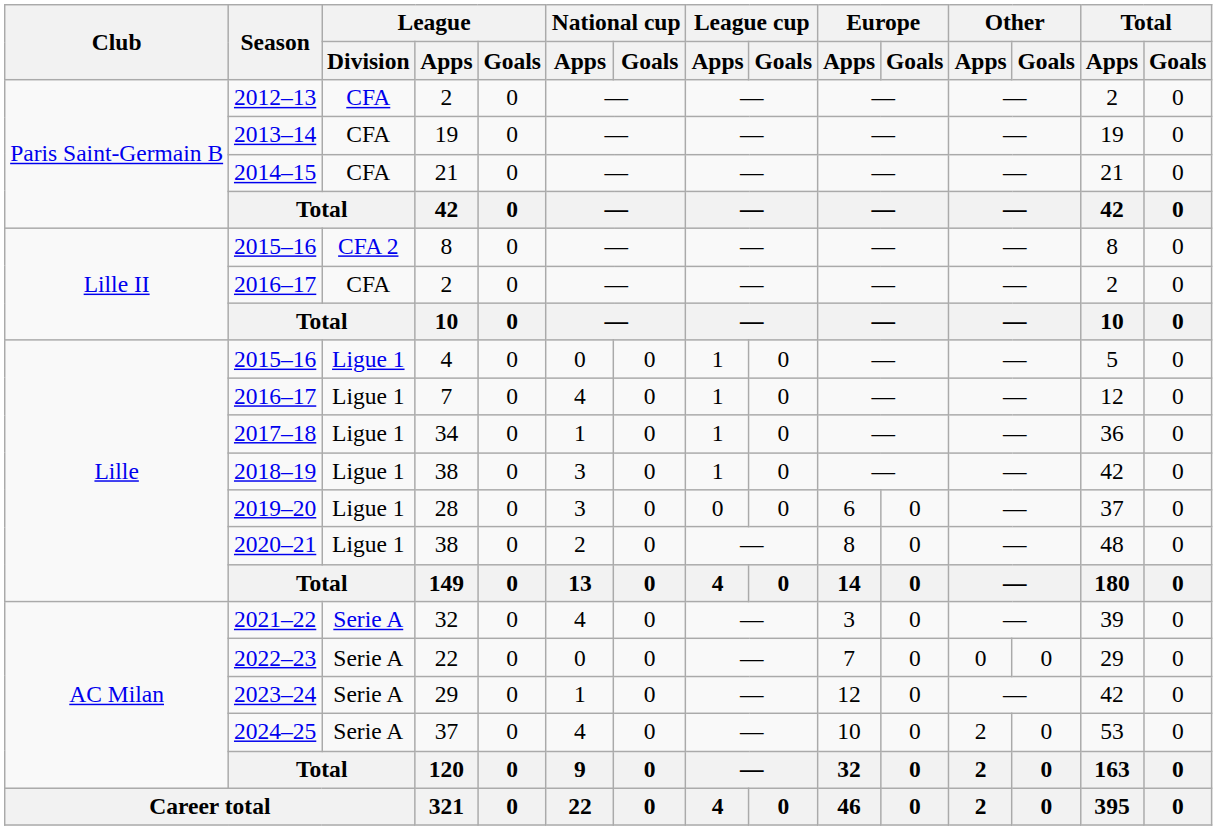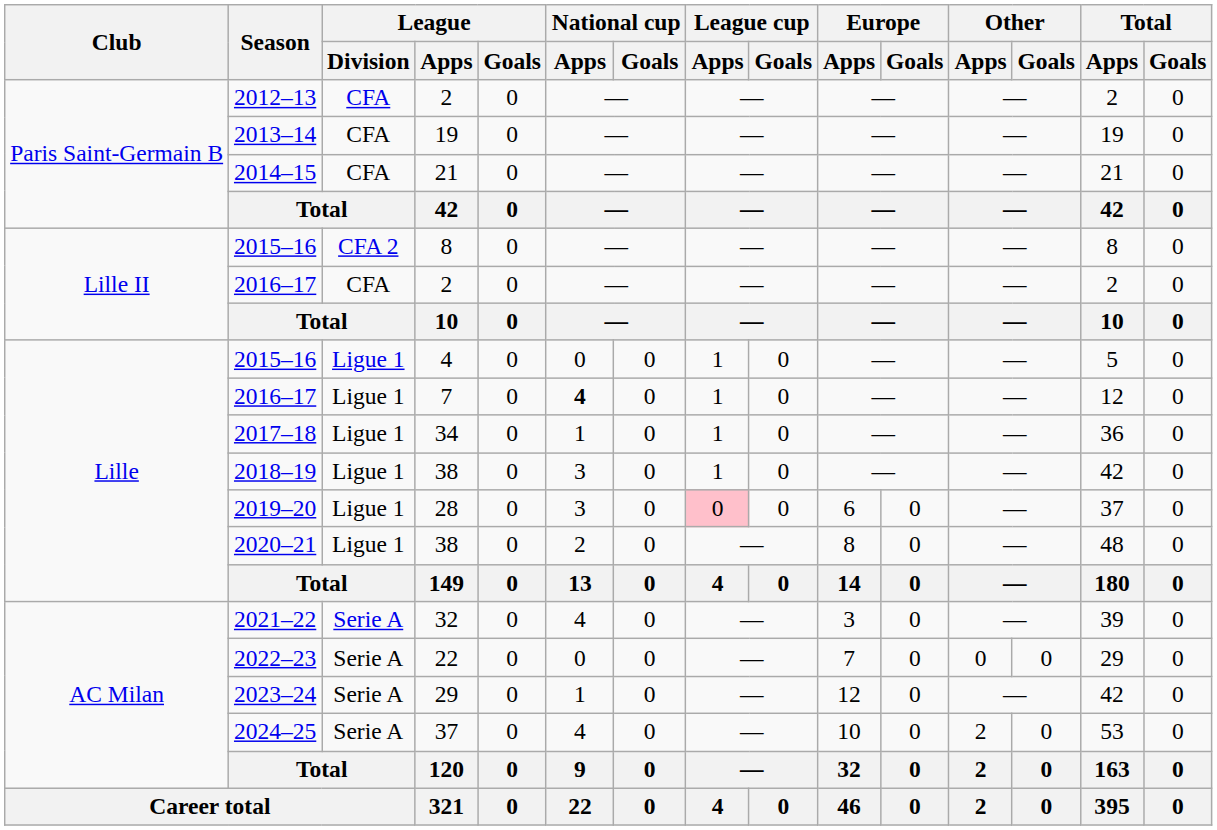2016–17 / 7 | National cup / Apps: normal -> bold
2019–20 | League cup / Apps: no background -> pink background
